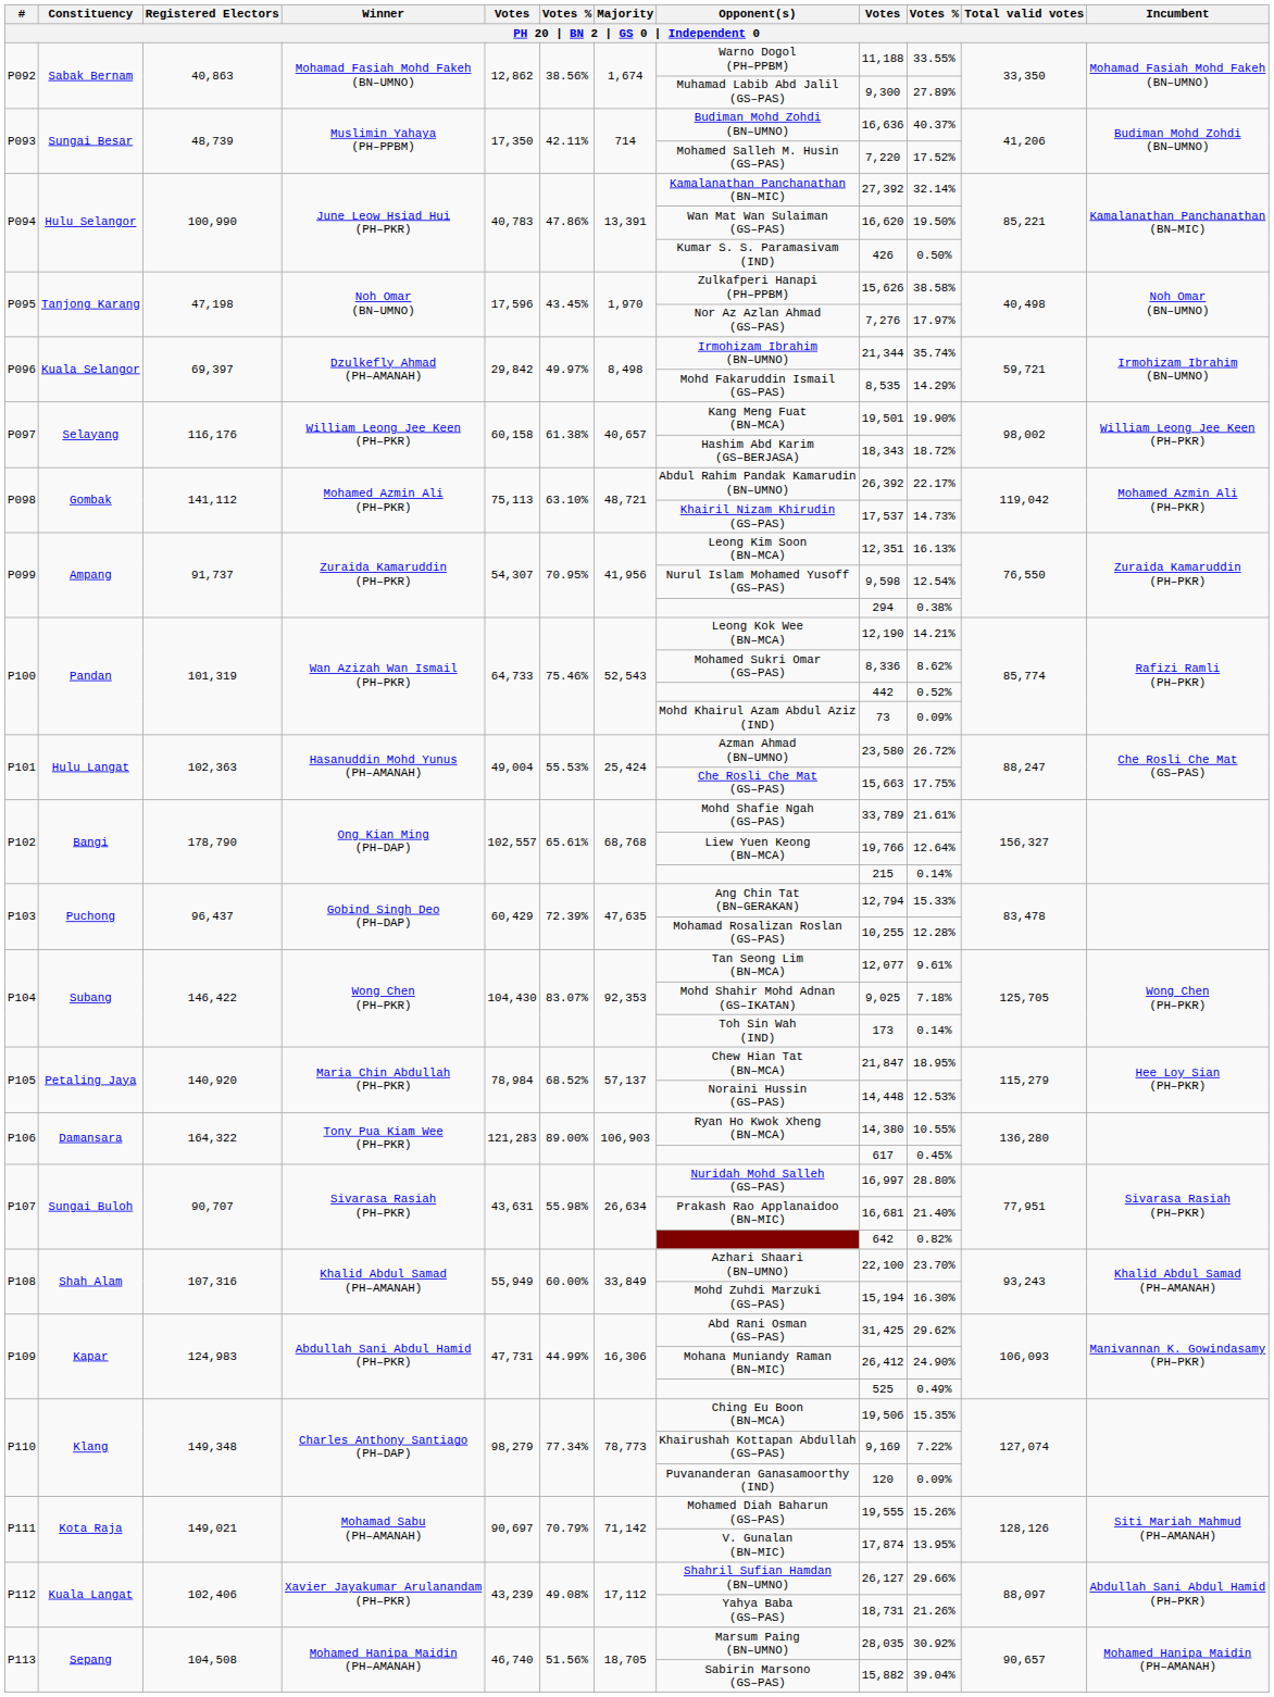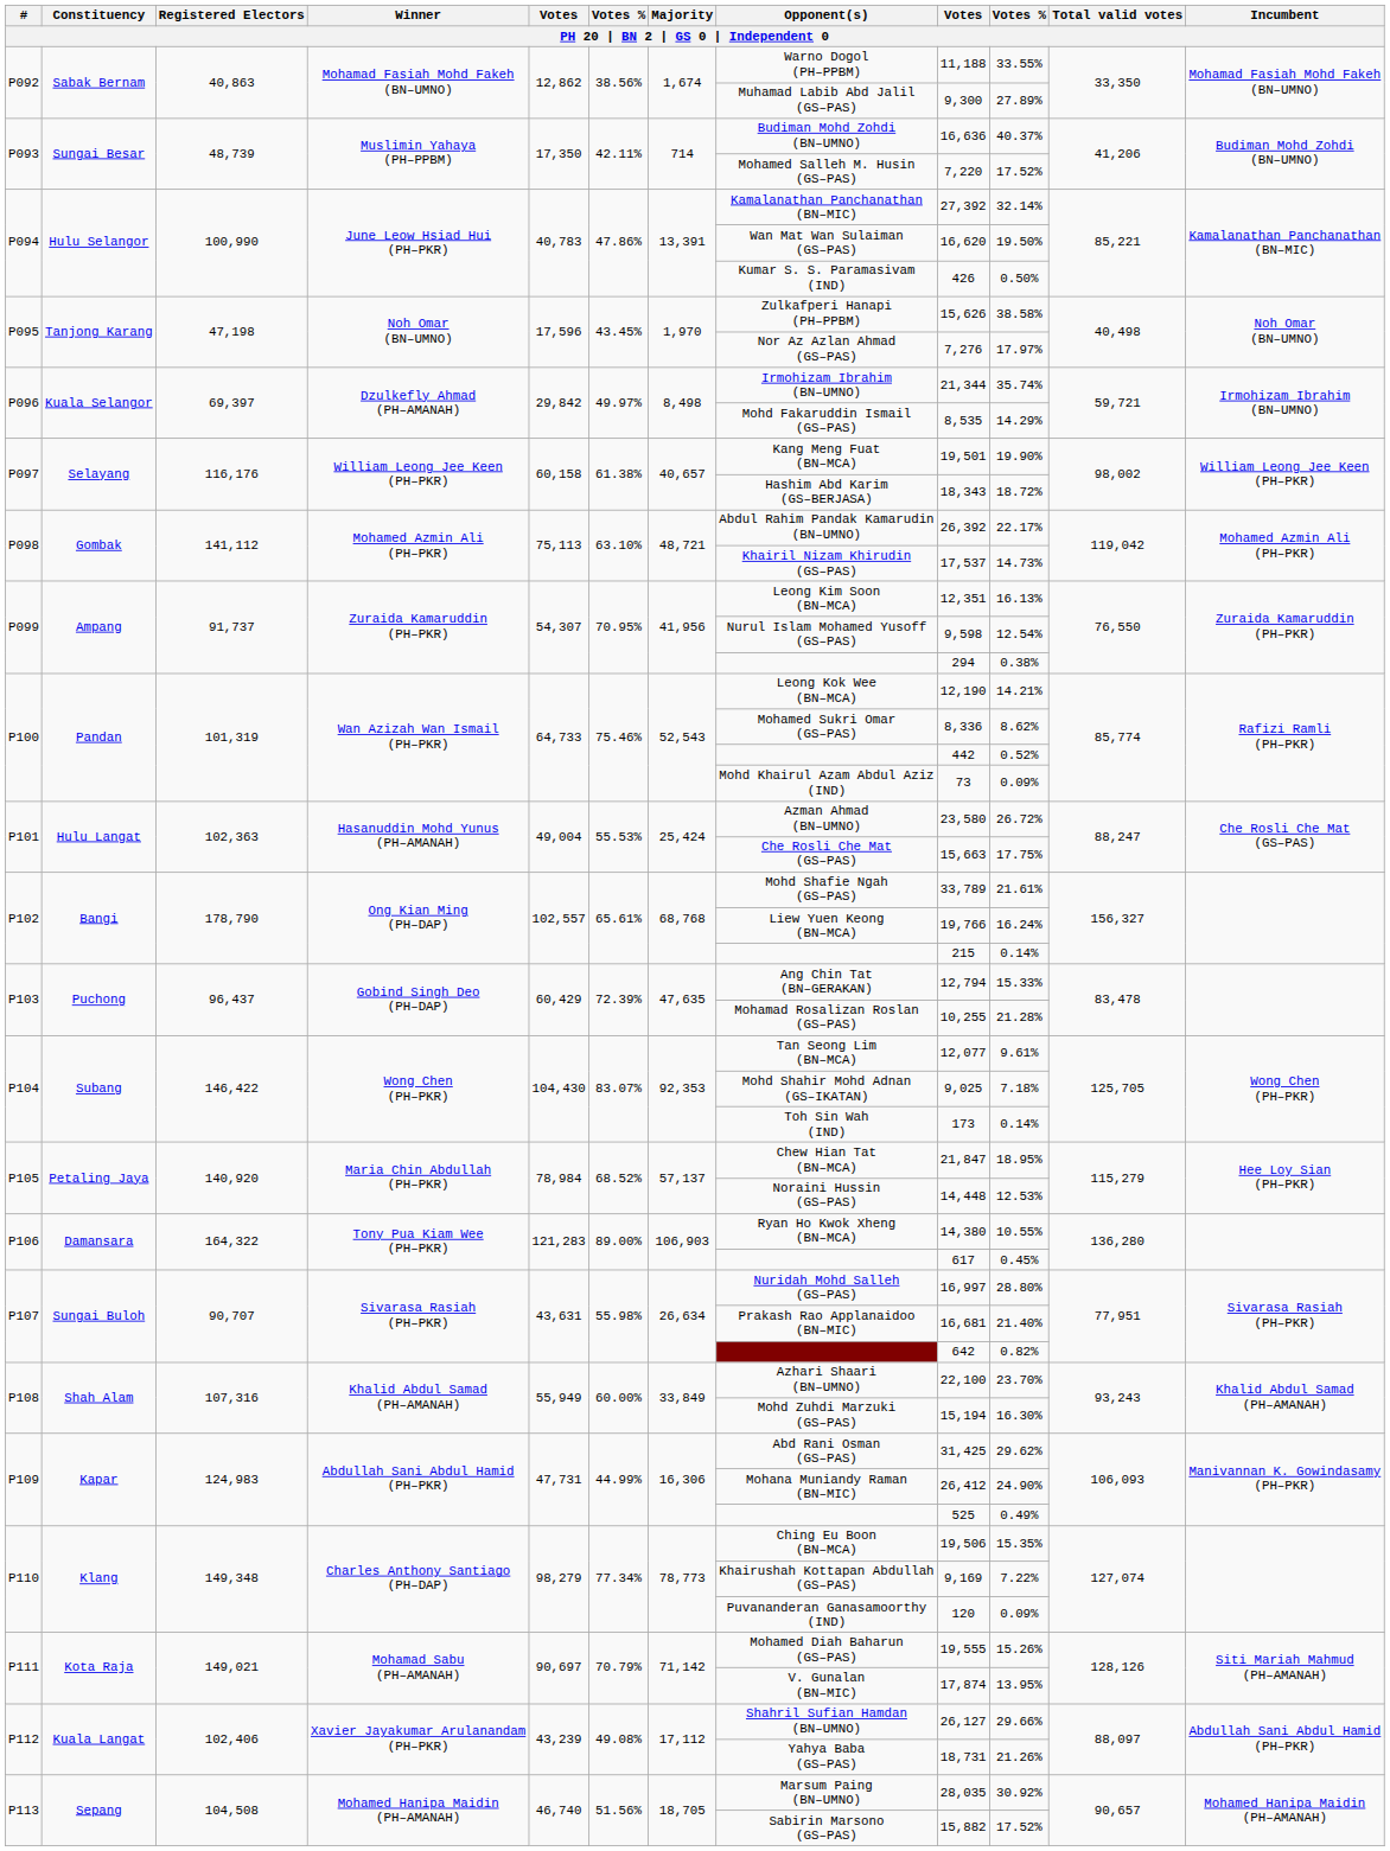row 28 | column 10: 12.64% -> 16.24%
row 31 | column 10: 12.28% -> 21.28%
row 55 | column 10: 39.04% -> 17.52%
